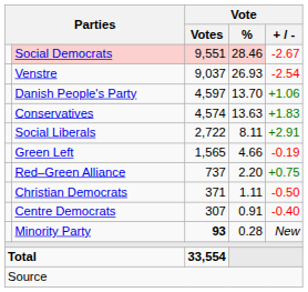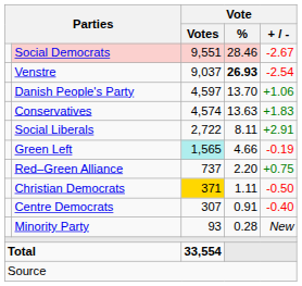Venstre | Vote / %: normal -> bold
Green Left | Vote / Votes: no background -> paleturquoise background
Christian Democrats | Vote / Votes: no background -> gold background
Minority Party | Vote / Votes: bold -> normal
